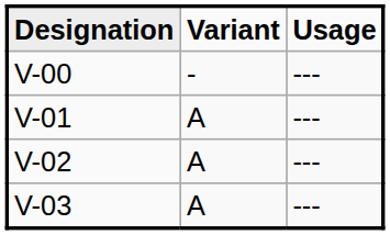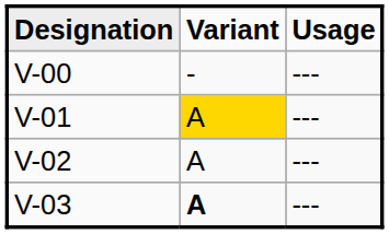V-01 | Variant: no background -> gold background
V-03 | Variant: normal -> bold
